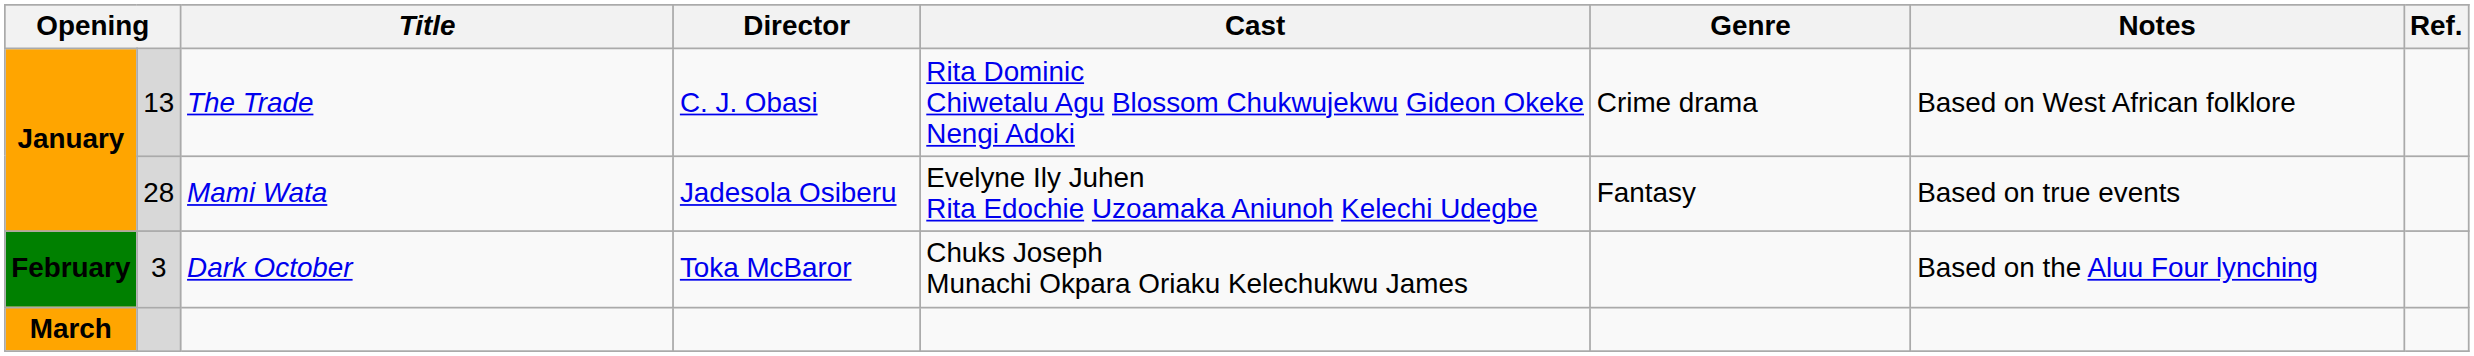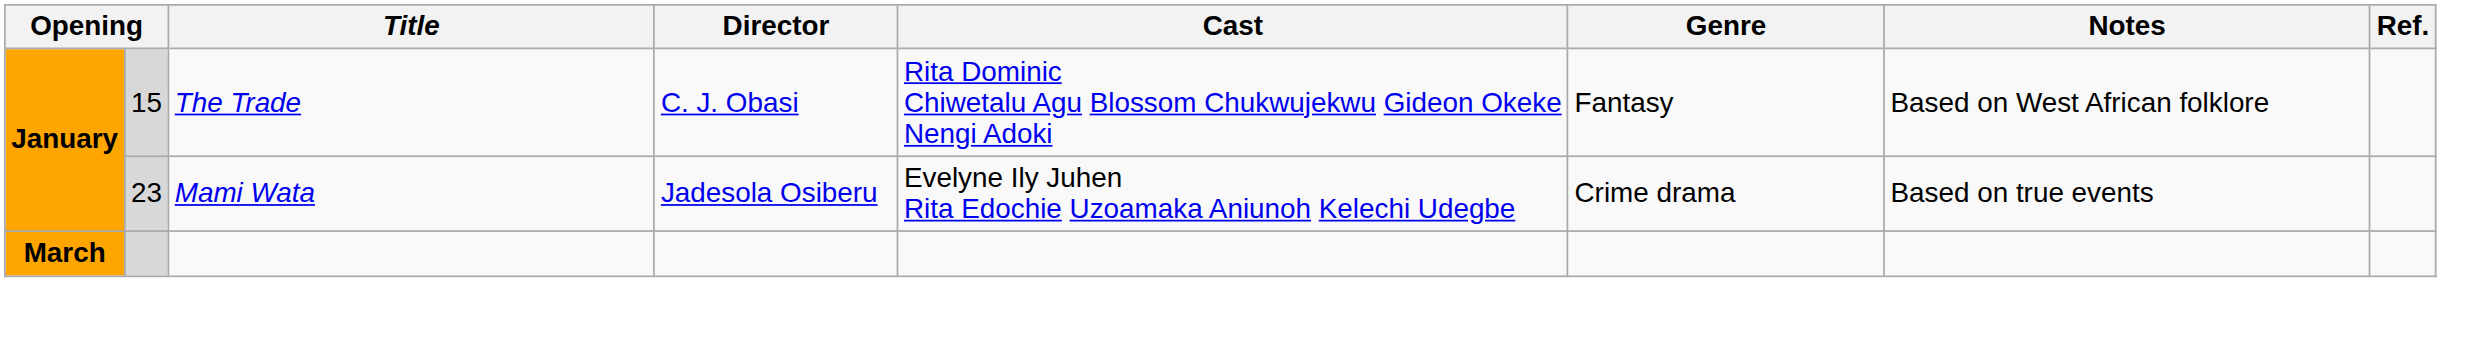The Trade | column 2: 13 -> 15
The Trade | Genre: Crime drama -> Fantasy
Mami Wata | column 2: 28 -> 23
Mami Wata | Genre: Fantasy -> Crime drama
- row: February | 3 | Dark October | Toka McBaror | Chuks Joseph Munachi Okpara Oriaku Kelechukwu James | Based on the Aluu Four lynching
